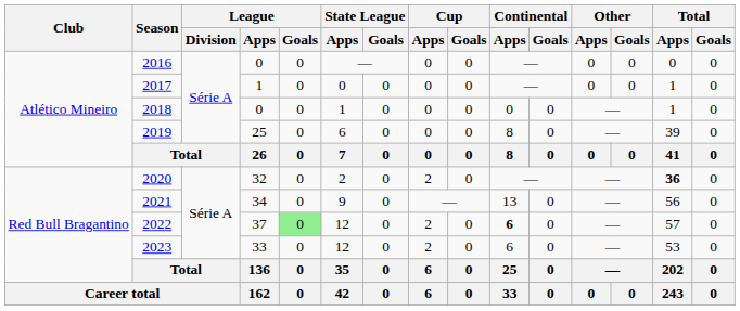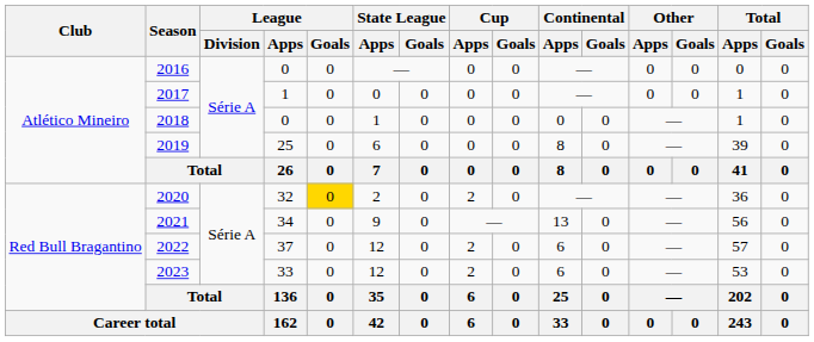2020 | League / Goals: no background -> gold background
2020 | Total / Apps: bold -> normal
2022 | League / Goals: lightgreen background -> no background
2022 | Continental / Apps: bold -> normal
